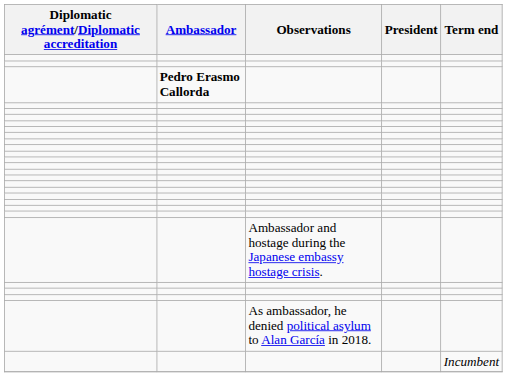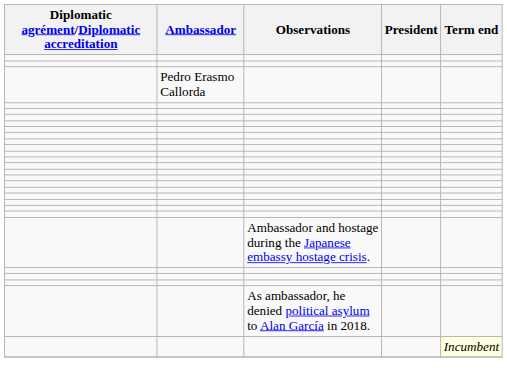row 4 | Ambassador: bold -> normal
row 29 | Term end: no background -> lightyellow background
